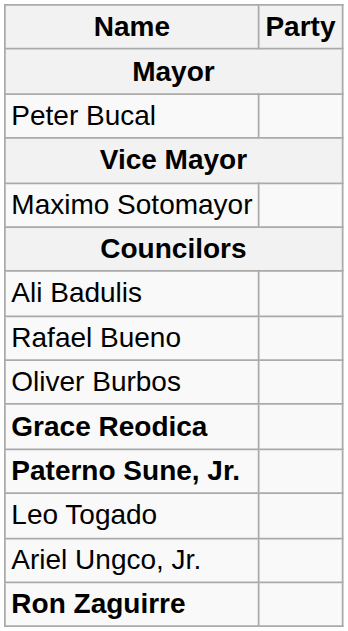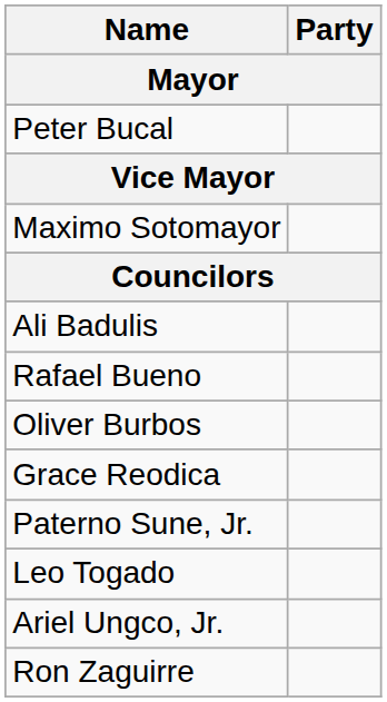Grace Reodica | Name: bold -> normal
Paterno Sune, Jr. | Name: bold -> normal
Ron Zaguirre | Name: bold -> normal
